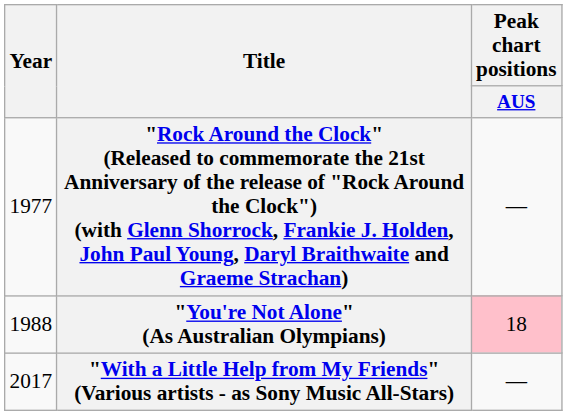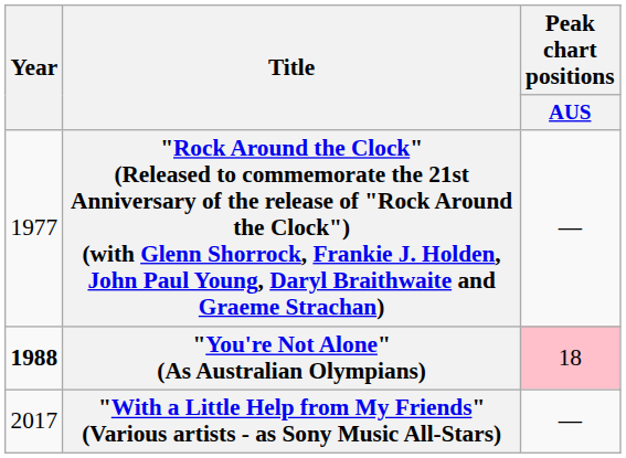"You're Not Alone" (As Australian Olympians) | Year: normal -> bold
